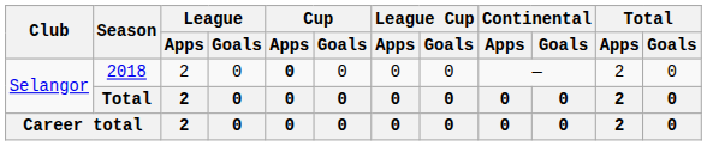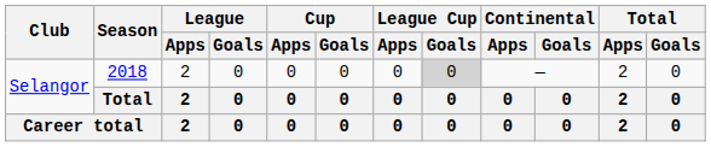Selangor / 2018 | Cup / Apps: bold -> normal
Selangor / 2018 | League Cup / Goals: no background -> lightgrey background
